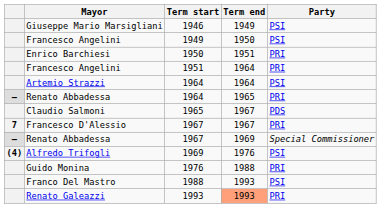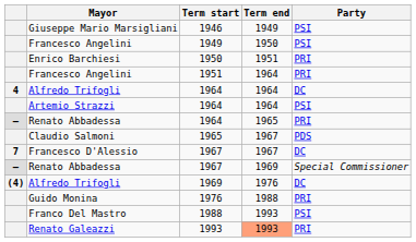+ row: 4 | Alfredo Trifogli | 1964 | 1964 | DC
Francesco D'Alessio | Party: PRI -> DC
Alfredo Trifogli / 1969 | Party: PSI -> DC
